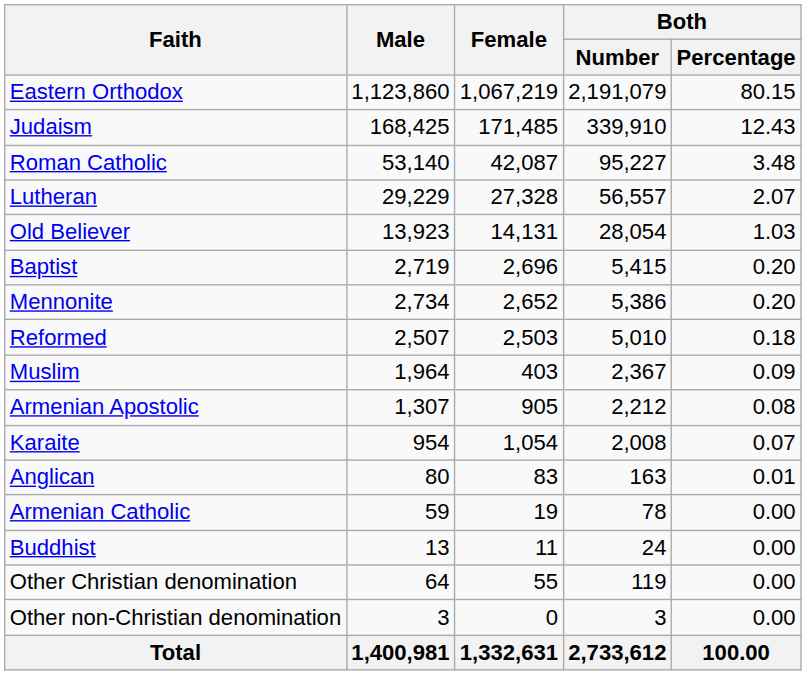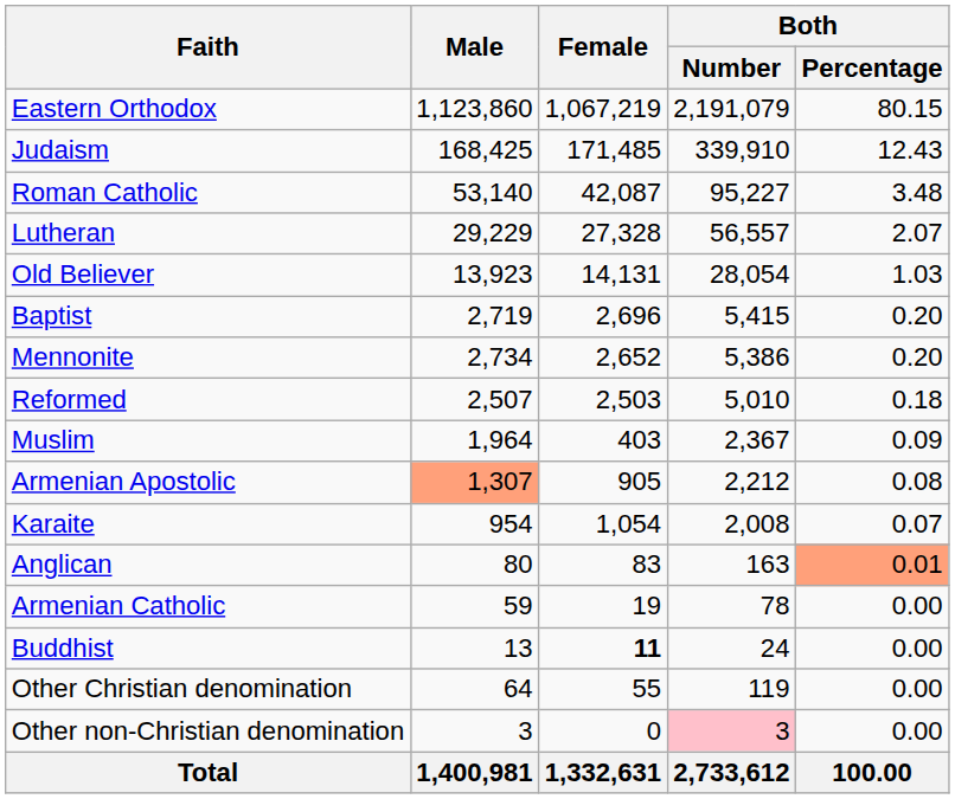Armenian Apostolic | Male: no background -> lightsalmon background
Anglican | Both / Percentage: no background -> lightsalmon background
Buddhist | Female: normal -> bold
Other non-Christian denomination | Both / Number: no background -> pink background
